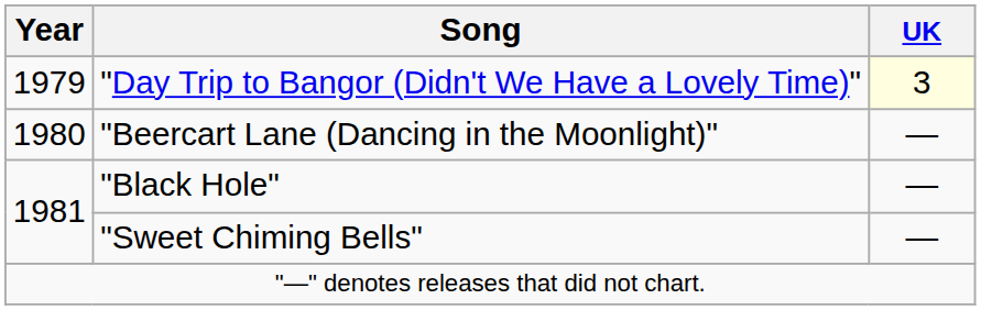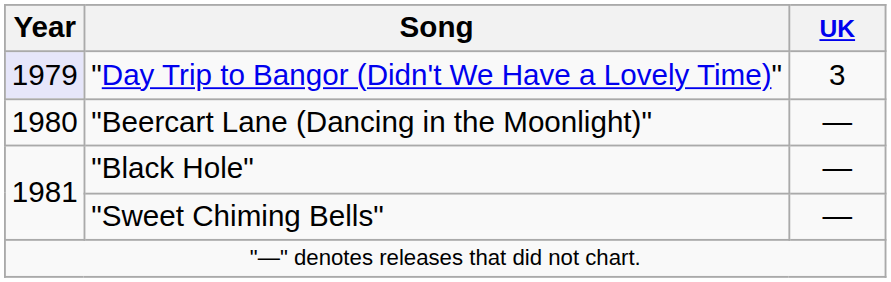"Day Trip to Bangor (Didn't We Have a Lovely Time)" | Year: no background -> lavender background
"Day Trip to Bangor (Didn't We Have a Lovely Time)" | UK: lightyellow background -> no background
